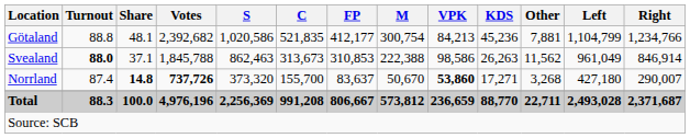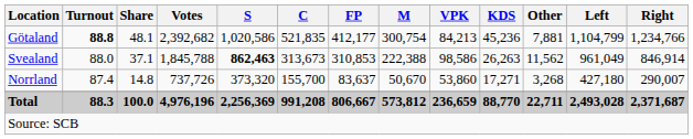Götaland | Turnout: normal -> bold
Svealand | Turnout: bold -> normal
Svealand | S: normal -> bold
Norrland | Share: bold -> normal
Norrland | Votes: bold -> normal
Norrland | VPK: bold -> normal
